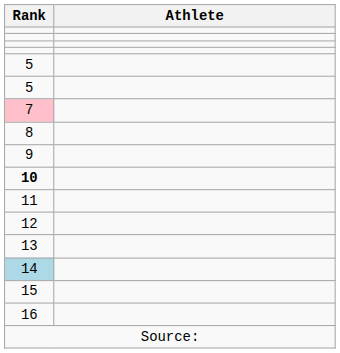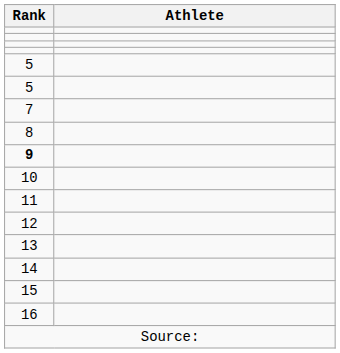row 8 | Rank: pink background -> no background
row 10 | Rank: normal -> bold
row 11 | Rank: bold -> normal
row 15 | Rank: lightblue background -> no background
